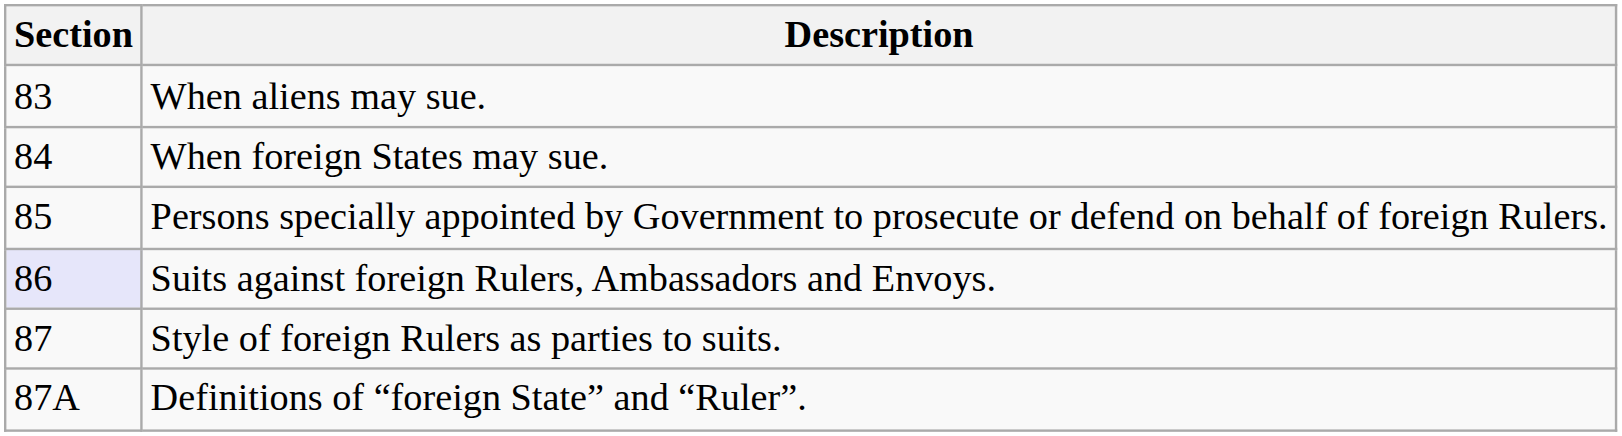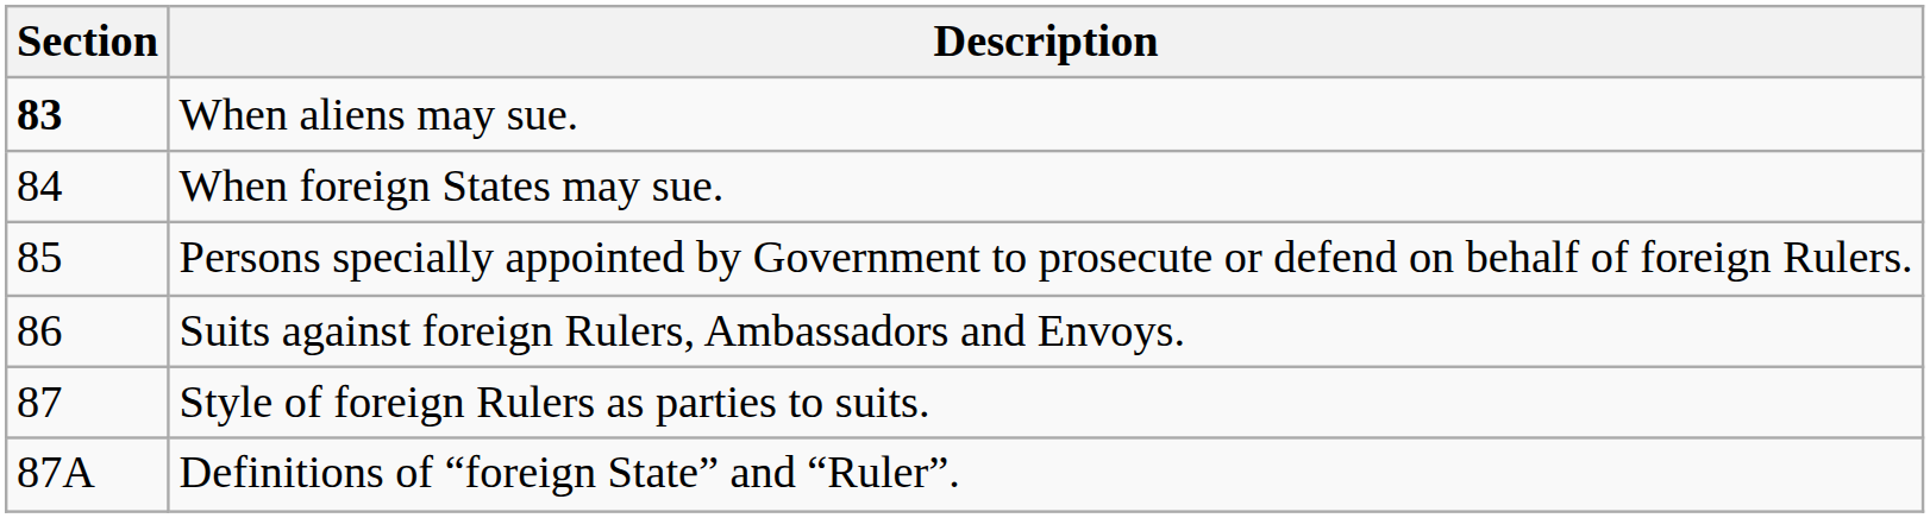When aliens may sue. | Section: normal -> bold
Suits against foreign Rulers, Ambassadors and Envoys. | Section: lavender background -> no background
